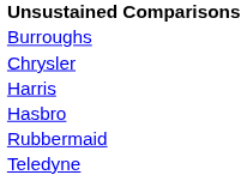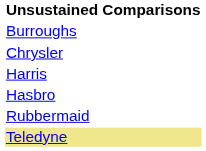row 7 | column 1: no background -> khaki background
